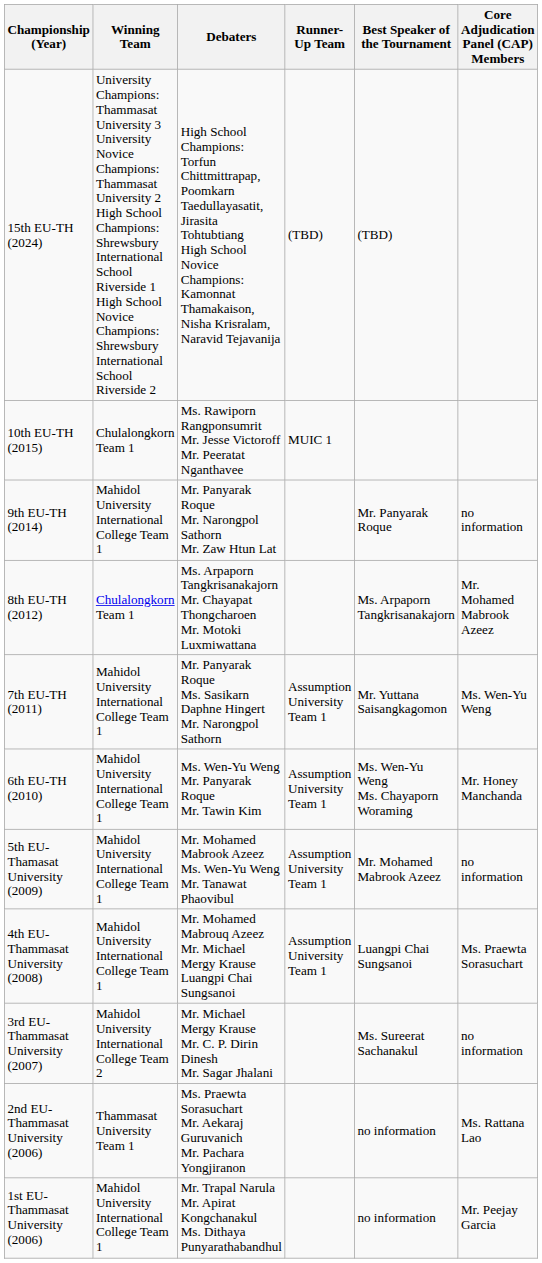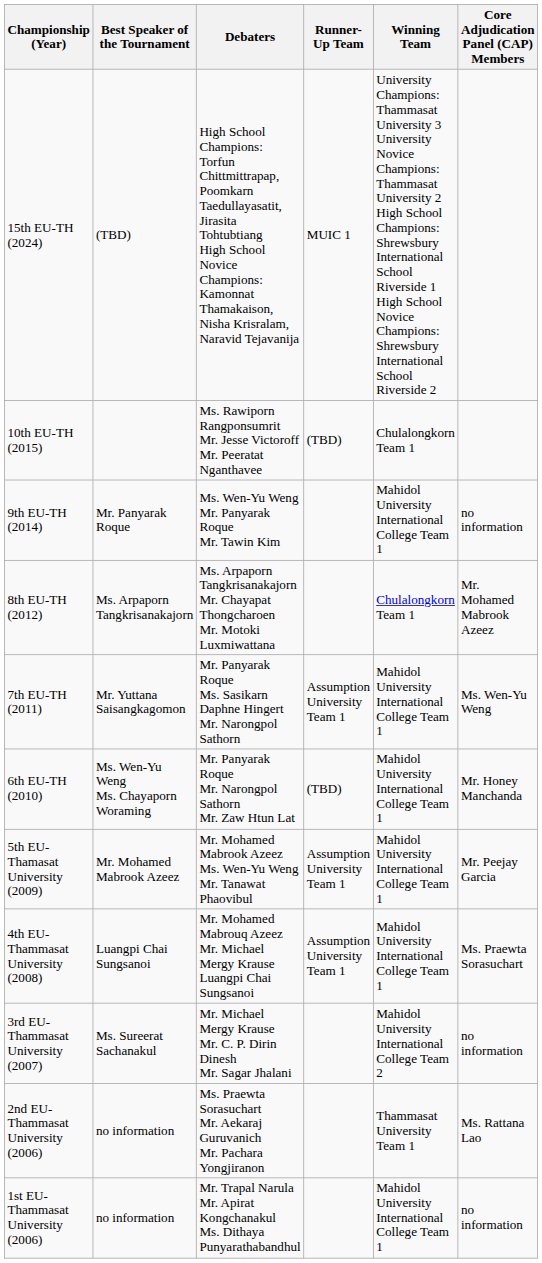columns swapped: Winning Team <-> Best Speaker of the Tournament
15th EU-TH (2024) | Runner-Up Team: (TBD) -> MUIC 1
10th EU-TH (2015) | Runner-Up Team: MUIC 1 -> (TBD)
9th EU-TH (2014) | Debaters: Mr. Panyarak Roque Mr. Narongpol Sathorn Mr. Zaw Htun Lat -> Ms. Wen-Yu Weng Mr. Panyarak Roque Mr. Tawin Kim
6th EU-TH (2010) | Debaters: Ms. Wen-Yu Weng Mr. Panyarak Roque Mr. Tawin Kim -> Mr. Panyarak Roque Mr. Narongpol Sathorn Mr. Zaw Htun Lat
6th EU-TH (2010) | Runner-Up Team: Assumption University Team 1 -> (TBD)
5th EU-Thamasat University (2009) | Core Adjudication Panel (CAP) Members: no information -> Mr. Peejay Garcia
1st EU-Thammasat University (2006) | Core Adjudication Panel (CAP) Members: Mr. Peejay Garcia -> no information
